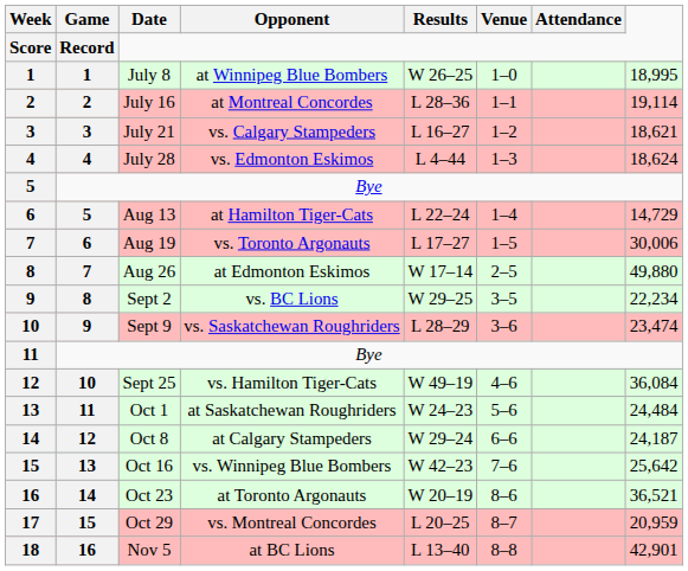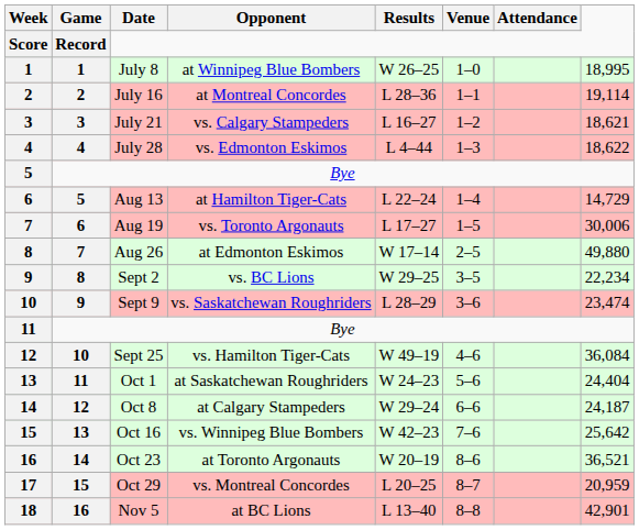July 28 | column 8: 18,624 -> 18,622
Oct 1 | column 8: 24,484 -> 24,404
